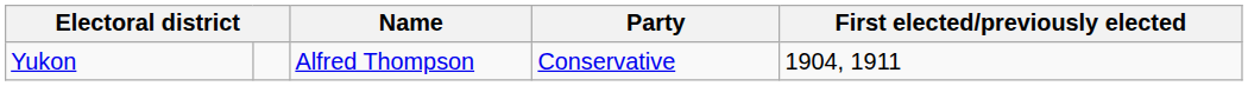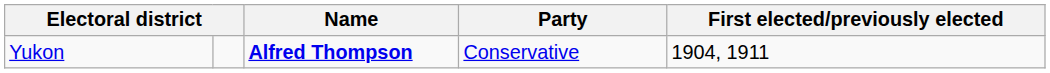Yukon | Name: normal -> bold
